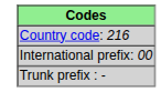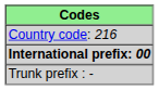row 3 | column 1: normal -> bold
